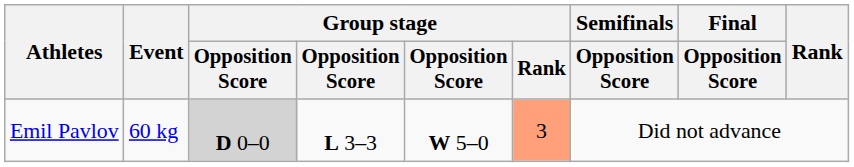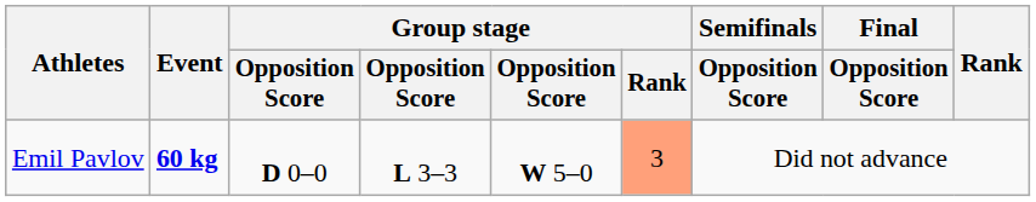Emil Pavlov | Event: normal -> bold
Emil Pavlov | column 3: lightgrey background -> no background
